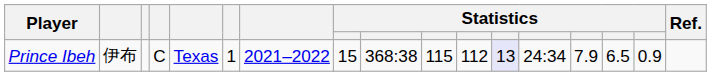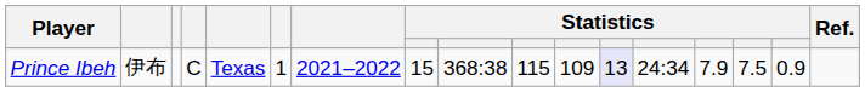Prince Ibeh | column 11: 112 -> 109
Prince Ibeh | column 15: 6.5 -> 7.5
